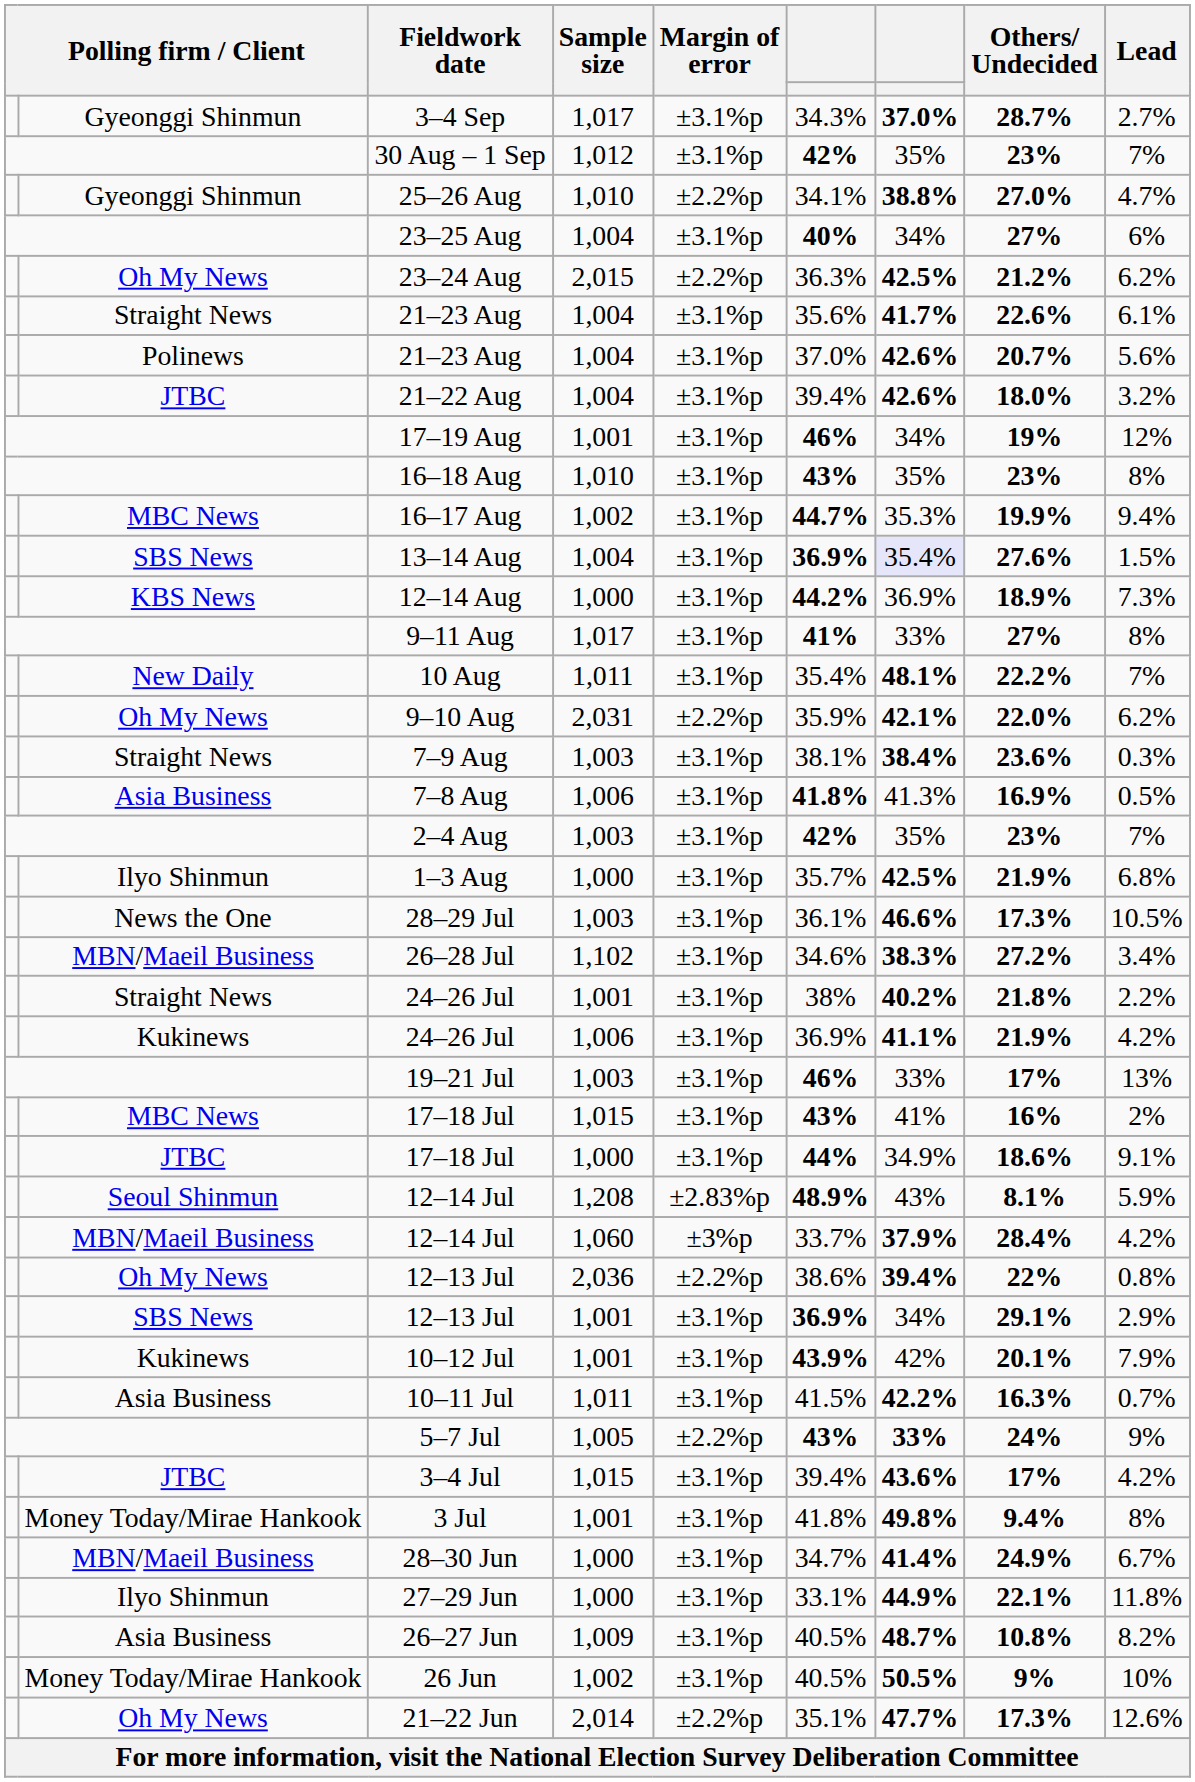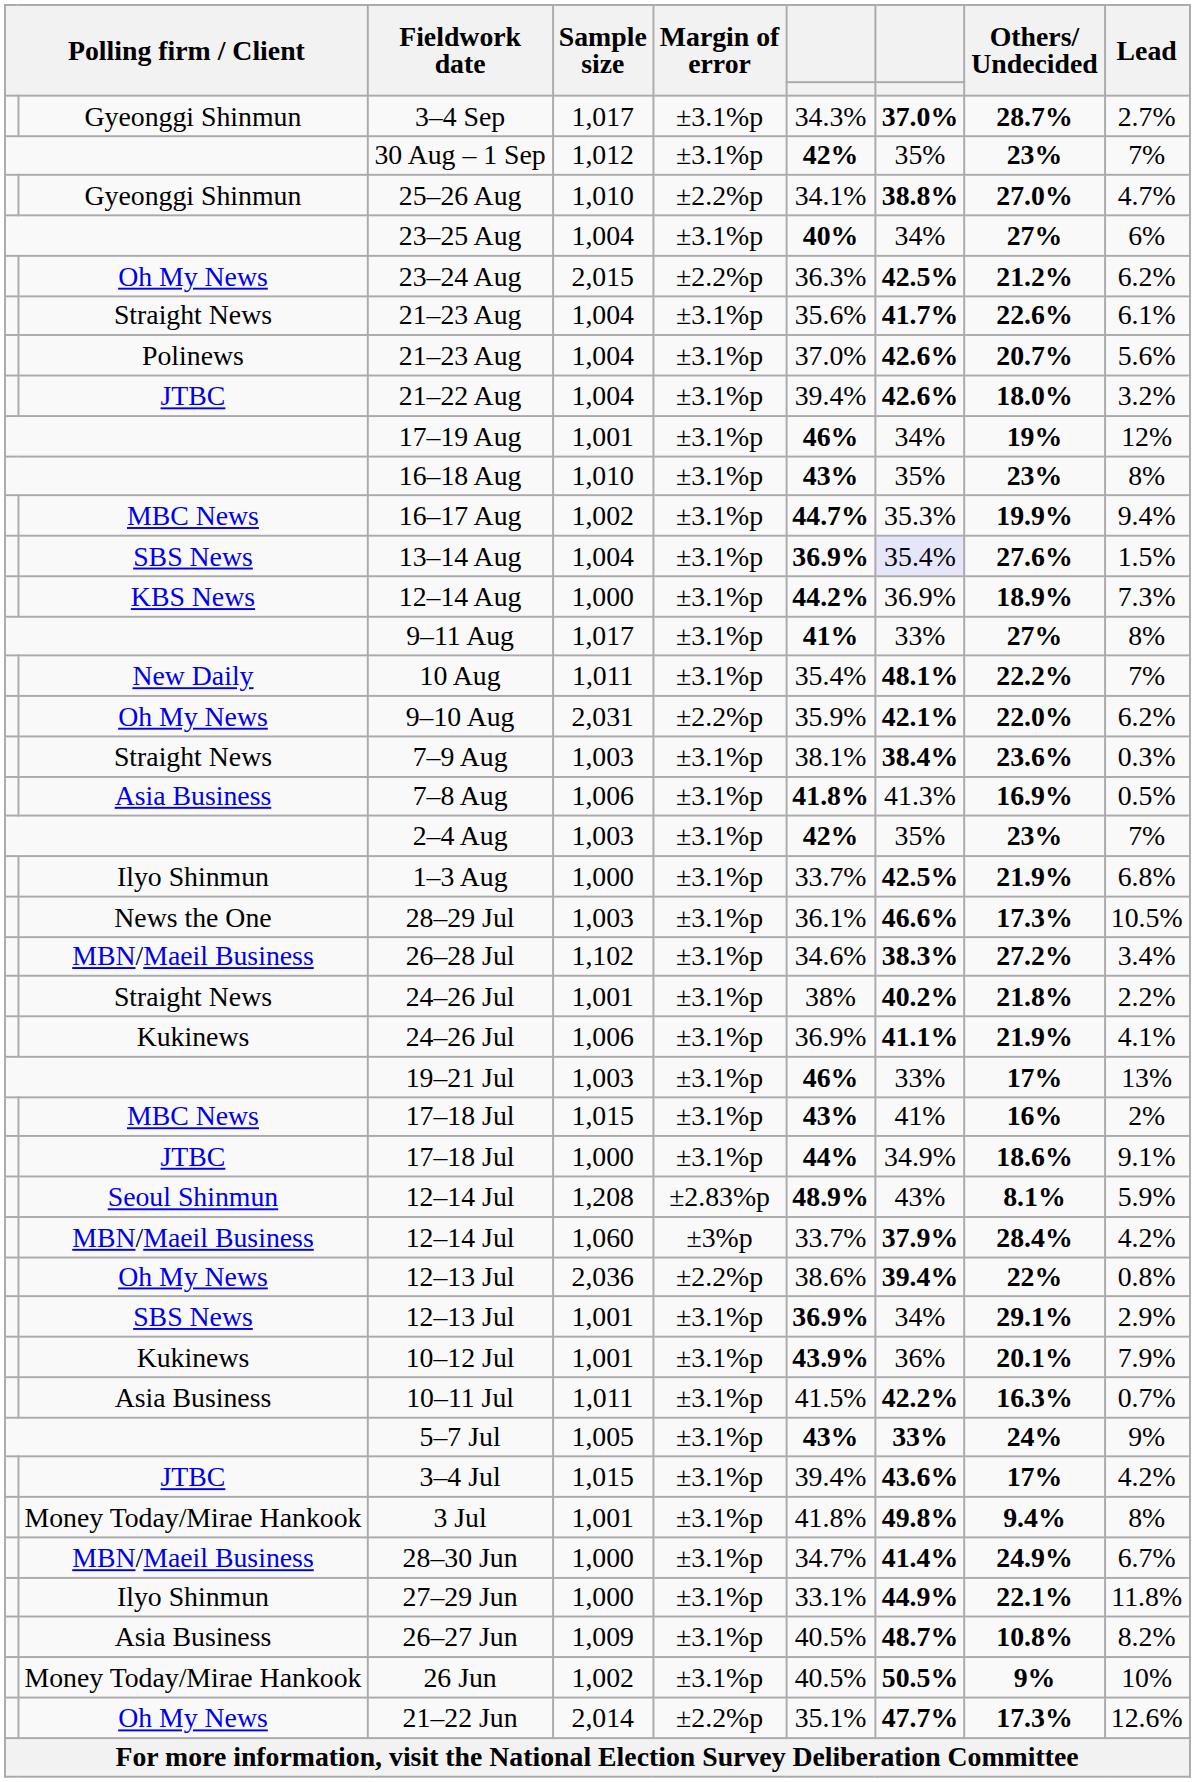1–3 Aug | column 6: 35.7% -> 33.7%
Kukinews / 24–26 Jul | Lead: 4.2% -> 4.1%
10–12 Jul | column 7: 42% -> 36%
5–7 Jul | Margin of error: ±2.2%p -> ±3.1%p
